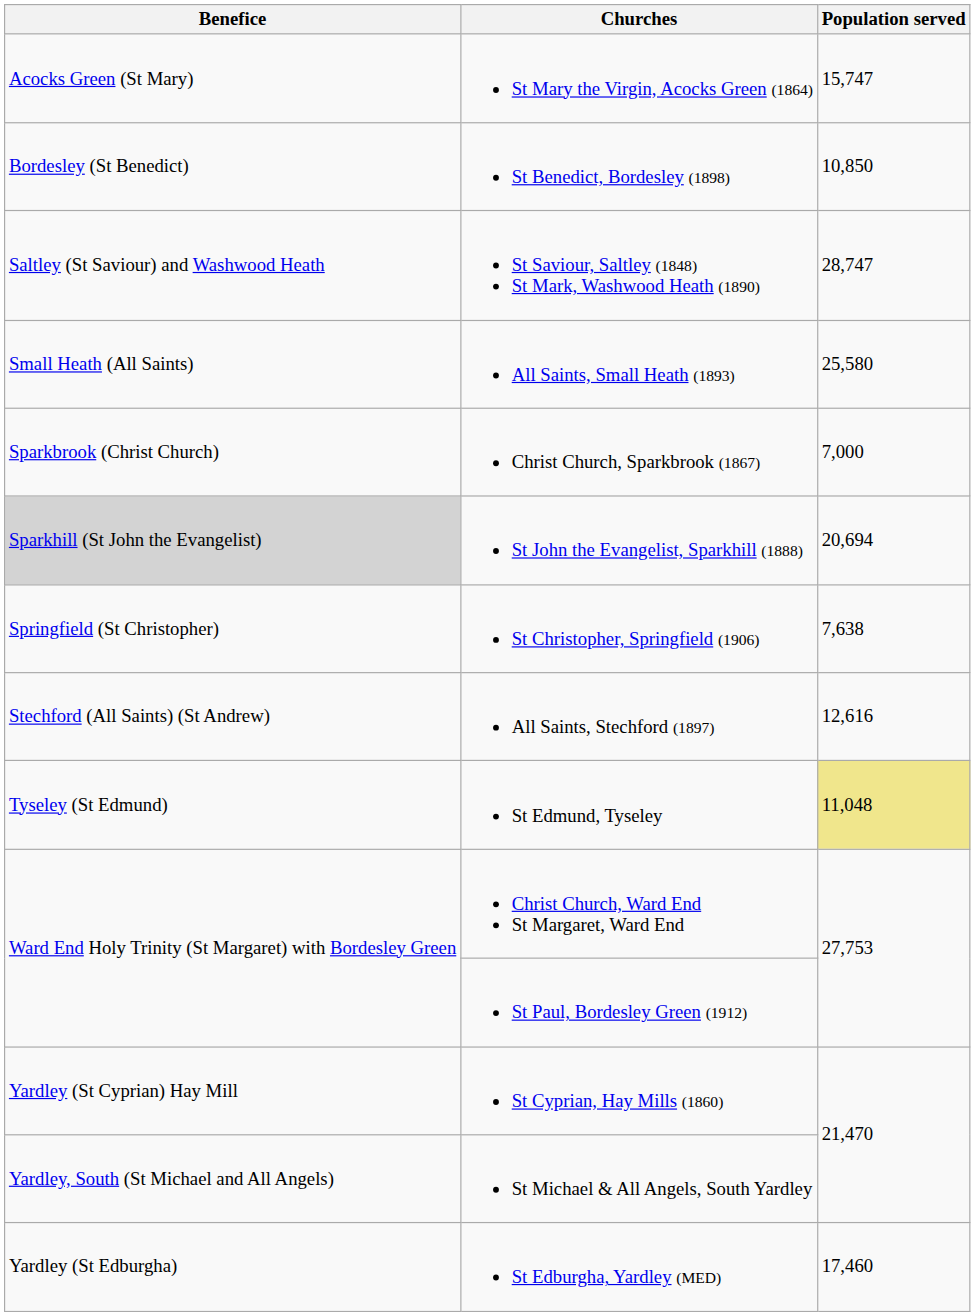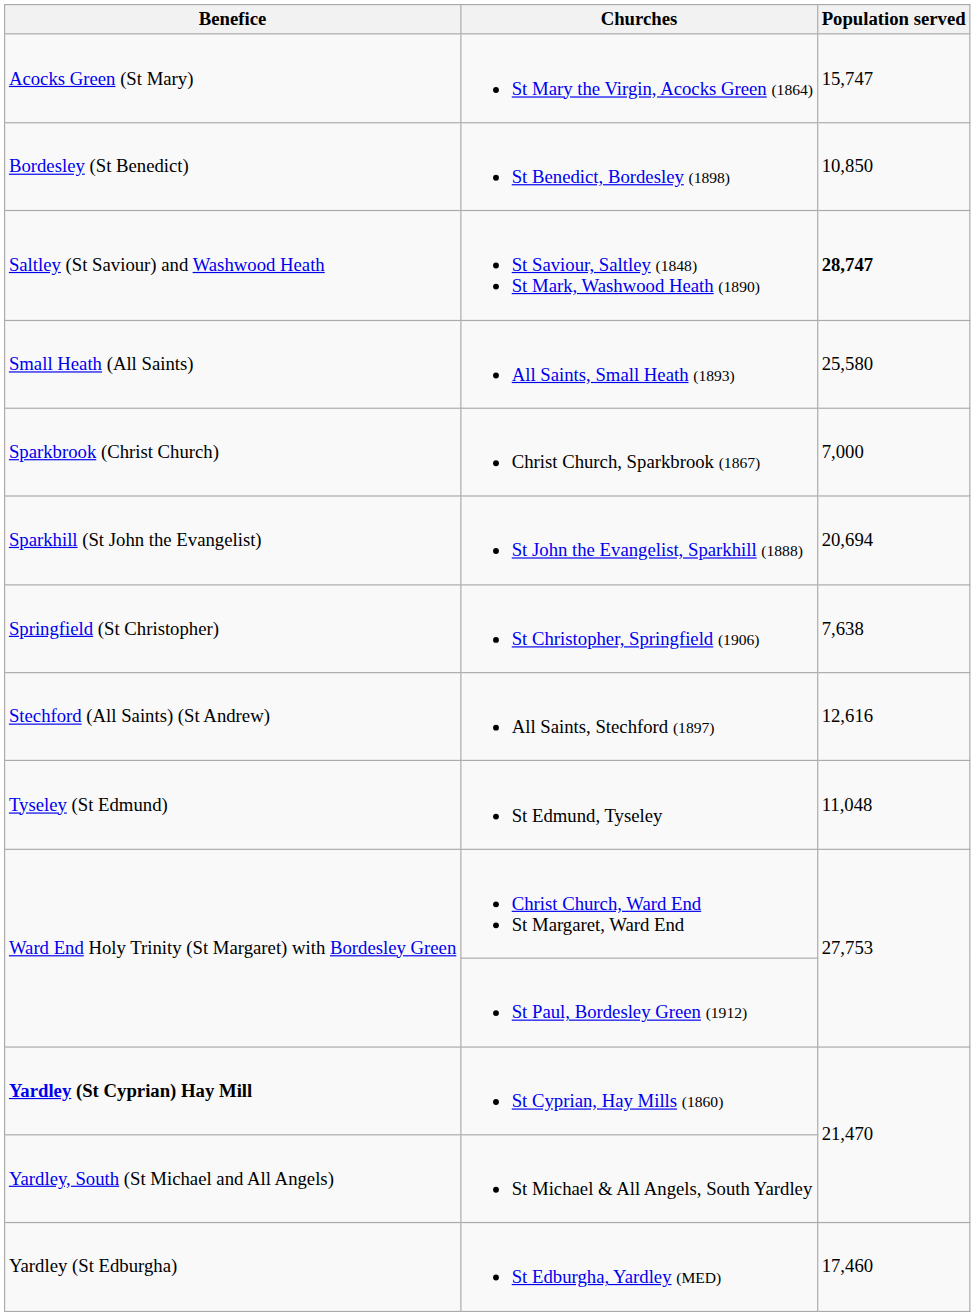St Saviour, Saltley (1848) St Mark, Washwood Heath (1890) | Population served: normal -> bold
St John the Evangelist, Sparkhill (1888) | Benefice: lightgrey background -> no background
St Edmund, Tyseley | Population served: khaki background -> no background
St Cyprian, Hay Mills (1860) | Benefice: normal -> bold
